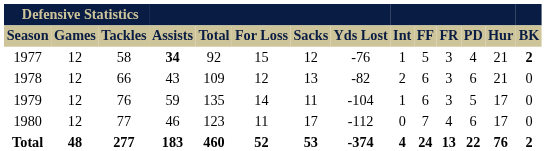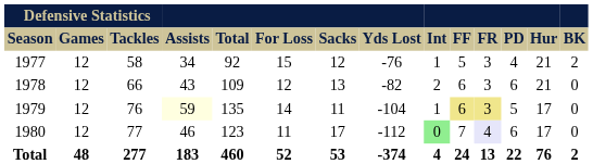1977 | Assists: bold -> normal
1977 | BK: bold -> normal
1979 | Assists: no background -> lightyellow background
1979 | FF: no background -> khaki background
1979 | FR: no background -> khaki background
1980 | Int: no background -> lightgreen background
1980 | FR: no background -> lavender background
